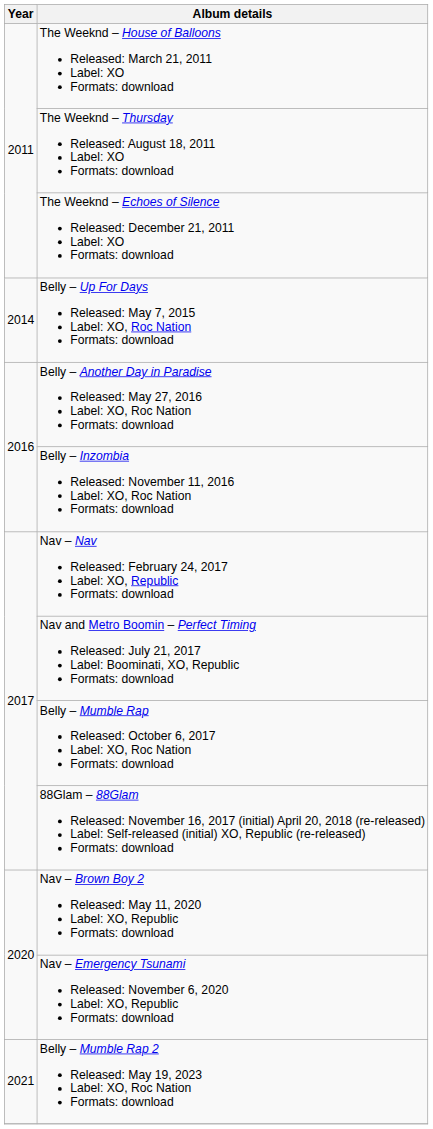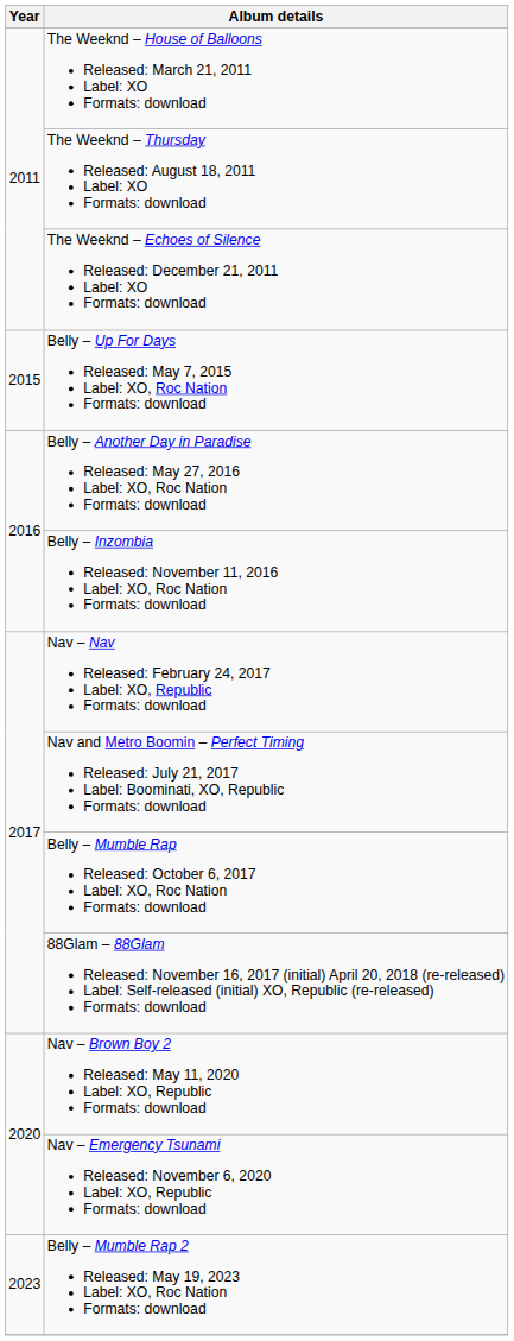row 5 | Year: 2014 -> 2015
row 14 | Year: 2021 -> 2023
